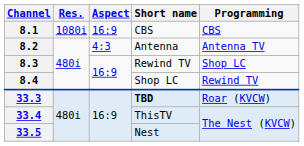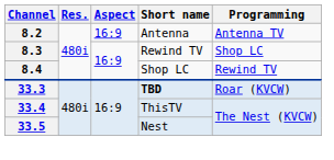- row: 8.1 | 1080i | 16:9 | CBS | CBS
8.2 | Aspect: 4:3 -> 16:9
